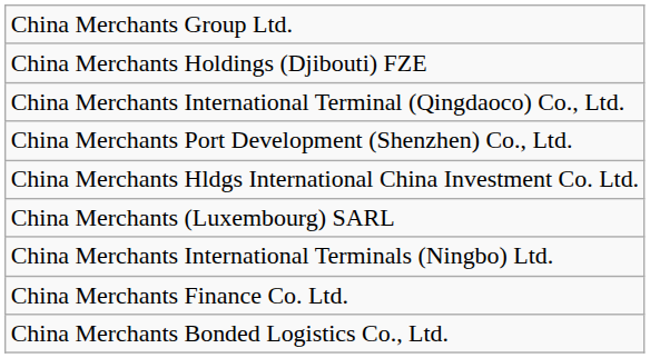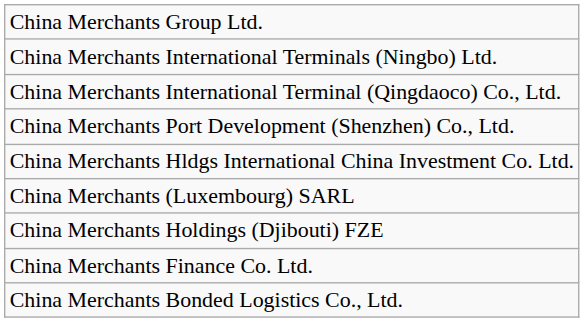row 2 | column 1: China Merchants Holdings (Djibouti) FZE -> China Merchants International Terminals (Ningbo) Ltd.
row 7 | column 1: China Merchants International Terminals (Ningbo) Ltd. -> China Merchants Holdings (Djibouti) FZE
